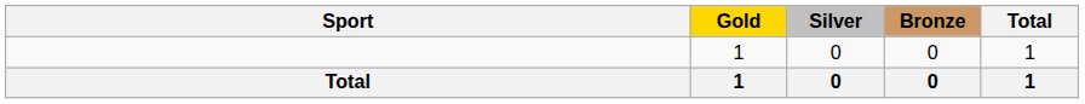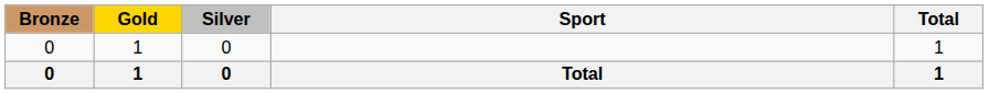columns swapped: Sport <-> Bronze
